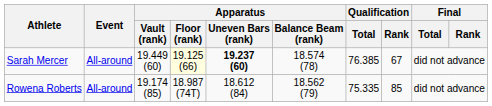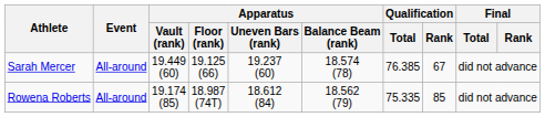row 3 | Apparatus / Floor (rank): lightyellow background -> no background
row 3 | Apparatus / Uneven Bars (rank): bold -> normal
